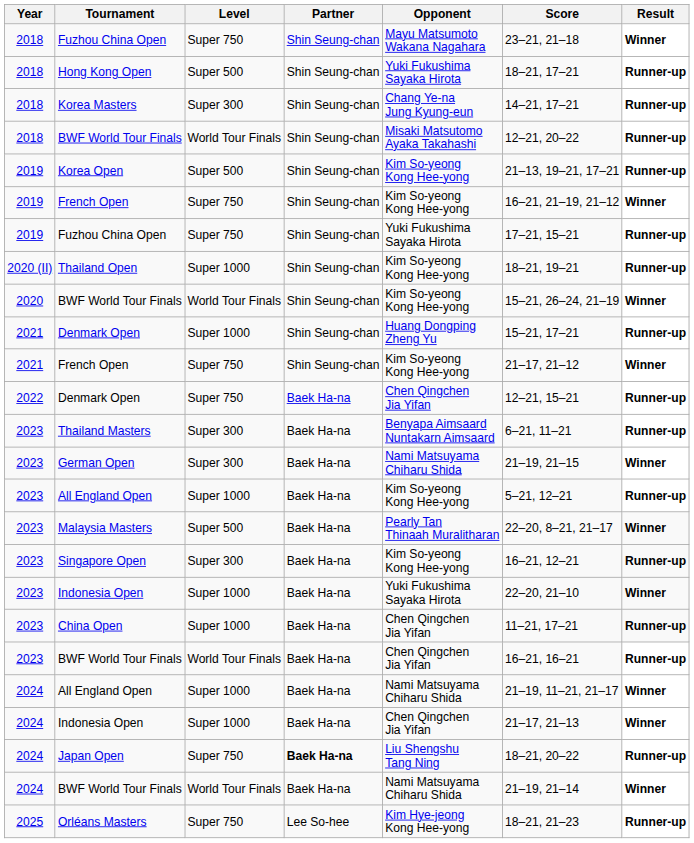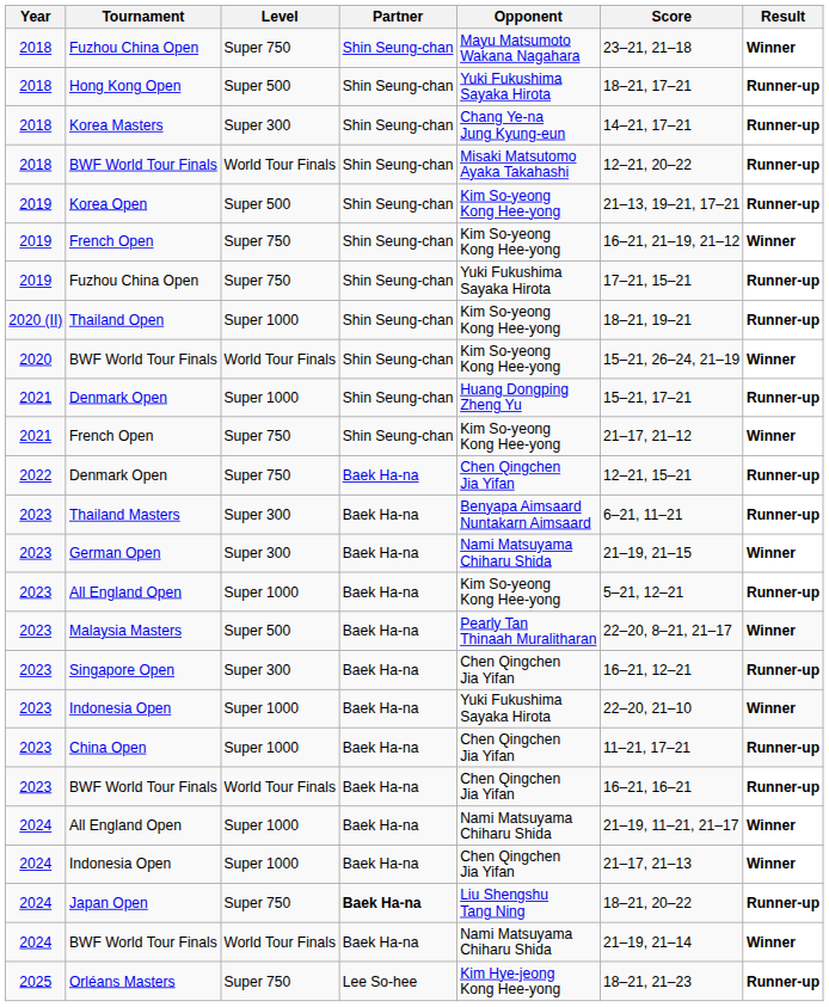Singapore Open | Opponent: Kim So-yeong Kong Hee-yong -> Chen Qingchen Jia Yifan
